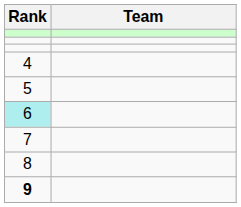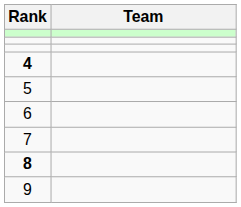row 5 | Rank: normal -> bold
row 7 | Rank: paleturquoise background -> no background
row 9 | Rank: normal -> bold
row 10 | Rank: bold -> normal
